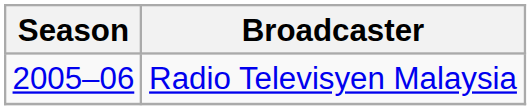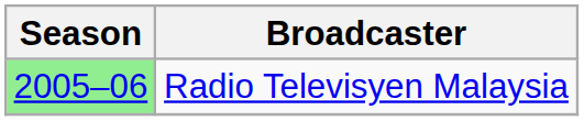Radio Televisyen Malaysia | Season: no background -> lightgreen background
